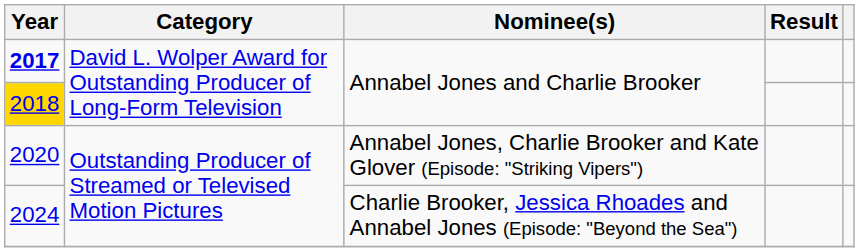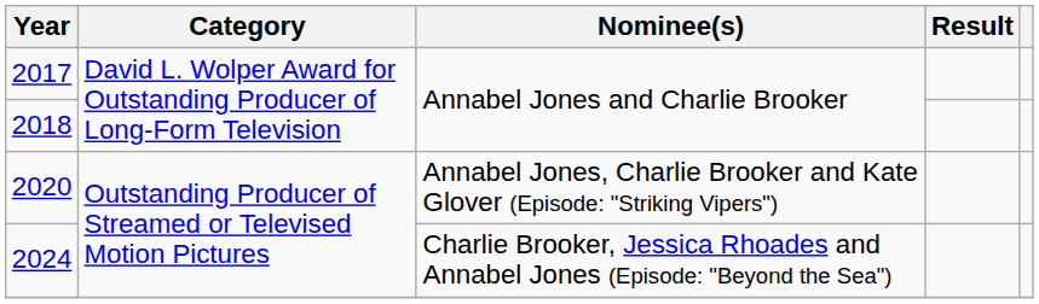2017 | Year: bold -> normal
2018 | Year: gold background -> no background
